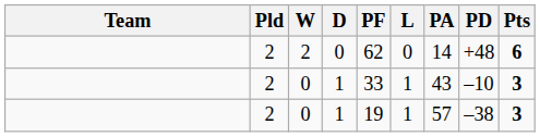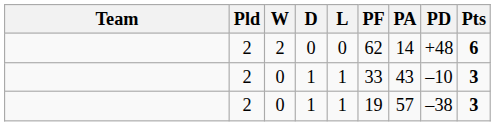columns swapped: L <-> PF
